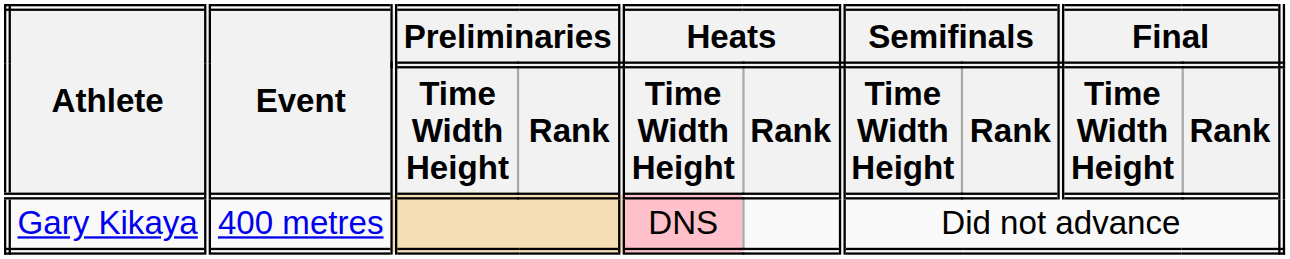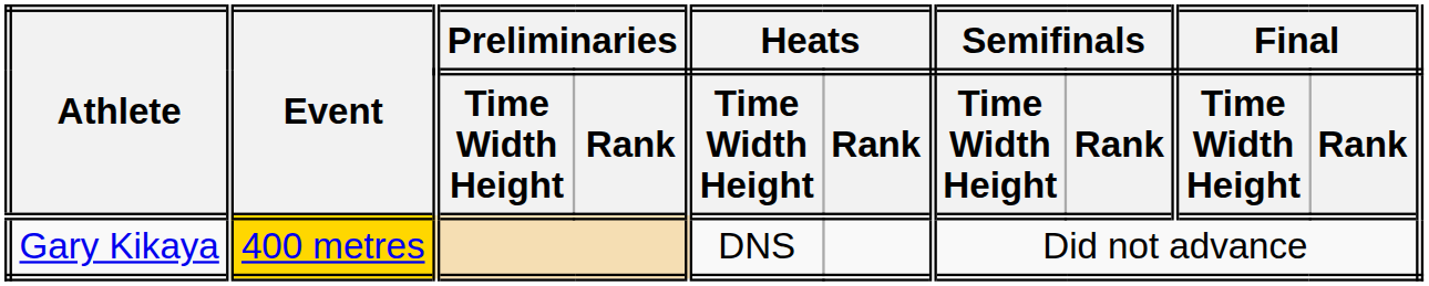Gary Kikaya | Event: no background -> gold background
Gary Kikaya | Heats / Time Width Height: pink background -> no background
